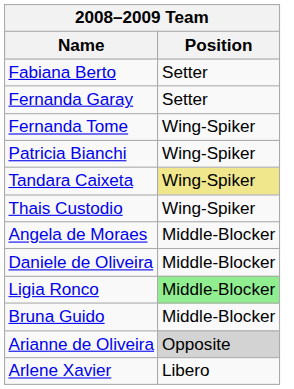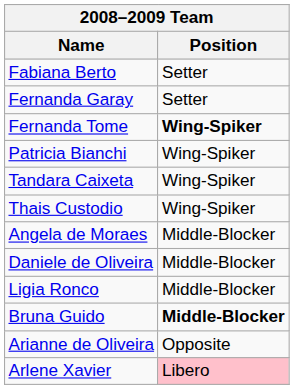Fernanda Tome | Position: normal -> bold
Tandara Caixeta | Position: khaki background -> no background
Ligia Ronco | Position: lightgreen background -> no background
Bruna Guido | Position: normal -> bold
Arianne de Oliveira | Position: lightgrey background -> no background
Arlene Xavier | Position: no background -> pink background
